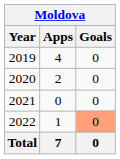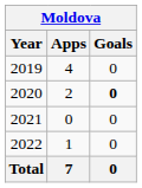2020 | Goals: normal -> bold
2022 | Goals: lightsalmon background -> no background
